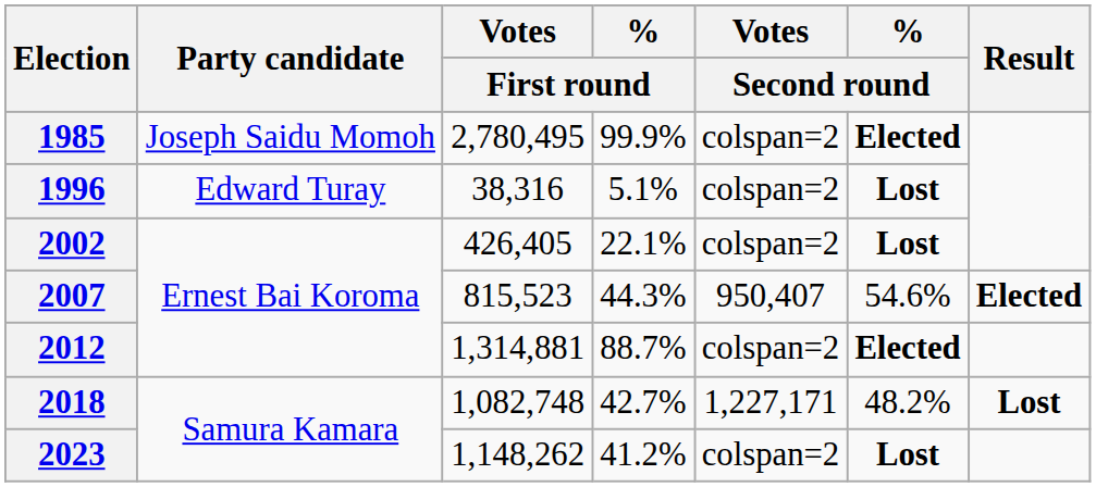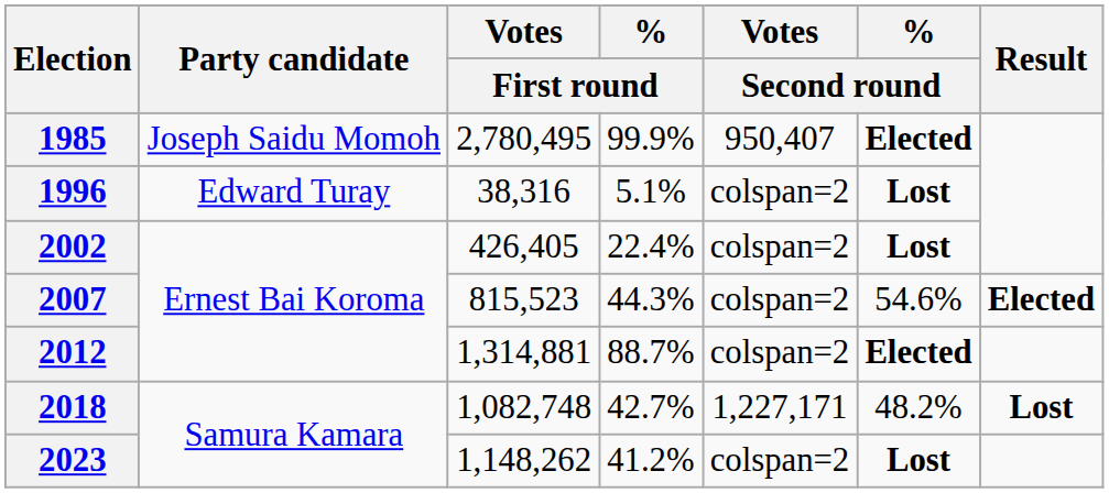1985 | Votes / Second round: colspan=2 -> 950,407
2002 | % / First round: 22.1% -> 22.4%
2007 | Votes / Second round: 950,407 -> colspan=2
